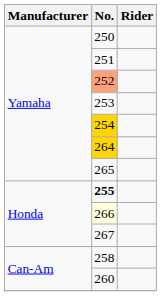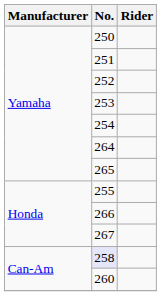252 | No.: lightsalmon background -> no background
254 | No.: gold background -> no background
264 | No.: gold background -> no background
255 | No.: bold -> normal
266 | No.: lightyellow background -> no background
258 | No.: no background -> lavender background
